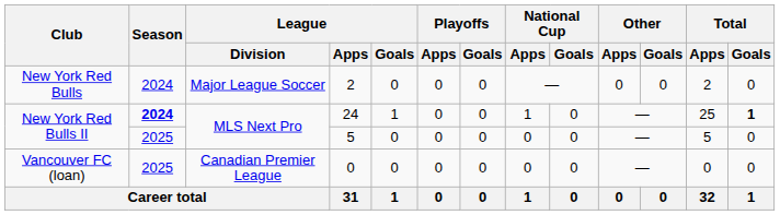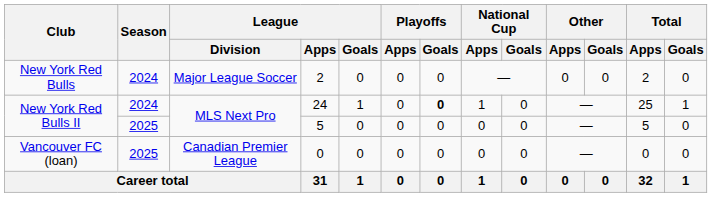24 | Season: bold -> normal
24 | Playoffs / Goals: normal -> bold
24 | Total / Goals: bold -> normal
